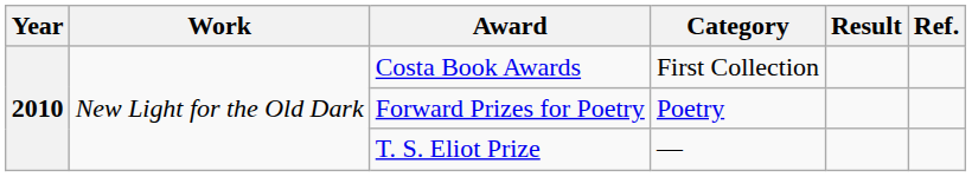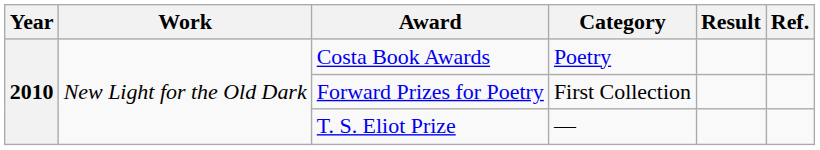Costa Book Awards | Category: First Collection -> Poetry
Forward Prizes for Poetry | Category: Poetry -> First Collection
